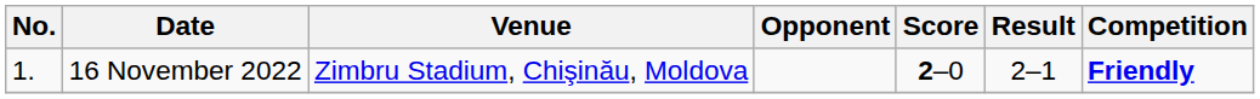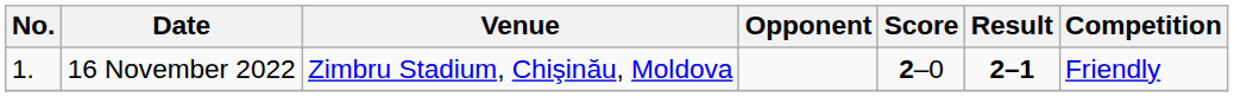16 November 2022 | Result: normal -> bold
16 November 2022 | Competition: bold -> normal
